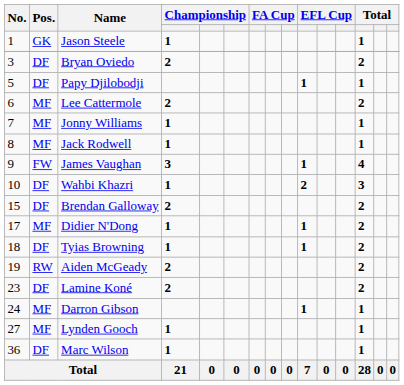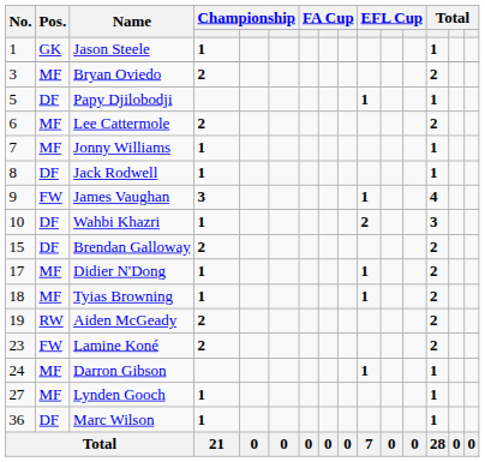Bryan Oviedo | Pos.: DF -> MF
Jack Rodwell | Pos.: MF -> DF
Tyias Browning | Pos.: DF -> MF
Lamine Koné | Pos.: DF -> FW
